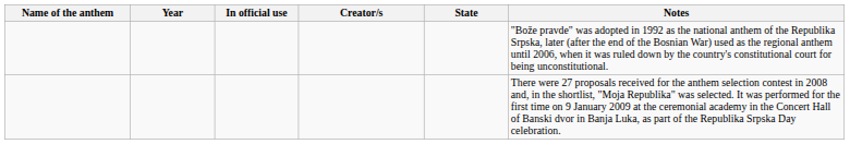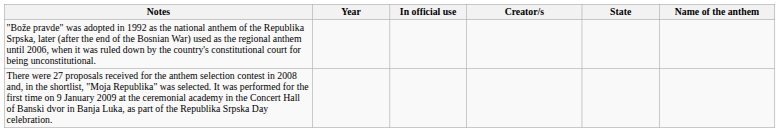columns swapped: Name of the anthem <-> Notes
